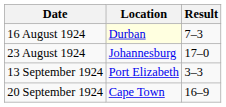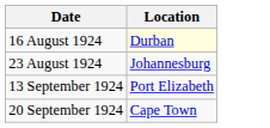- column: Result | 7–3 | 17–0 | 3–3 | 16–9
